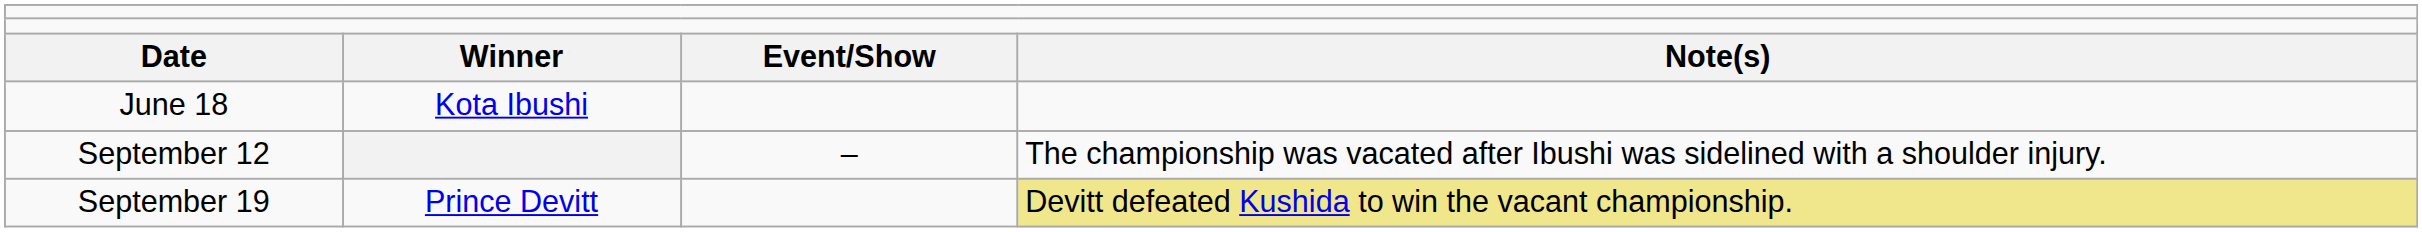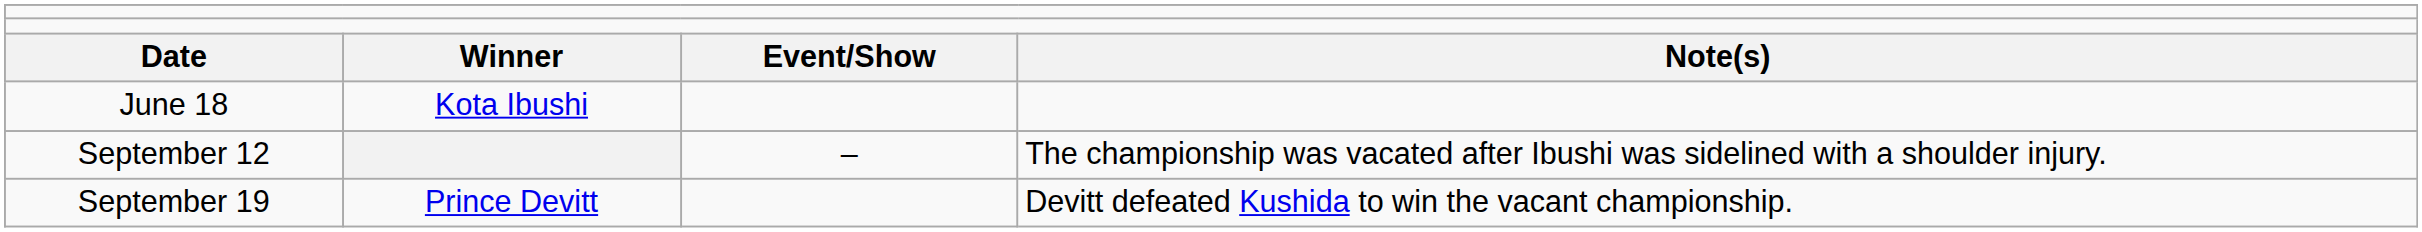September 19 | column 4: khaki background -> no background
